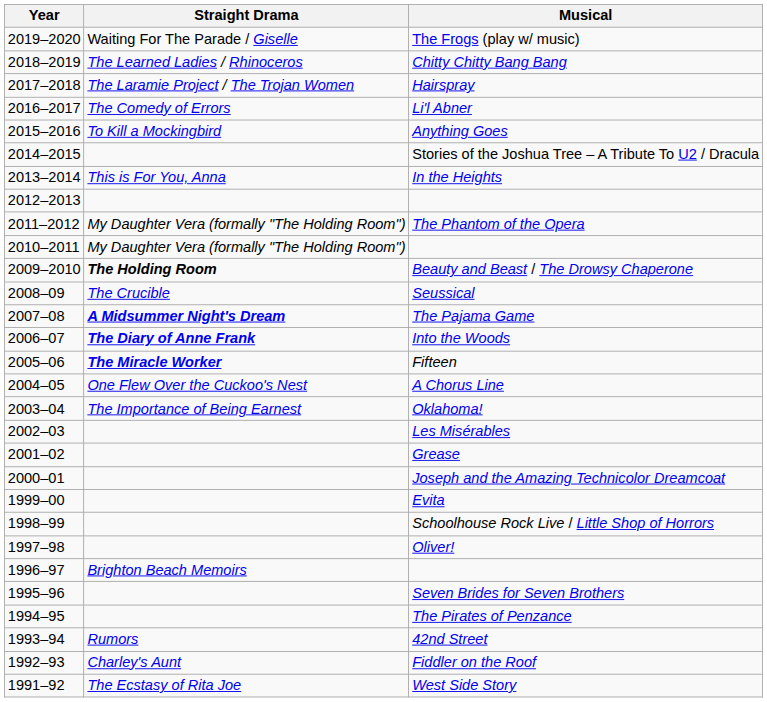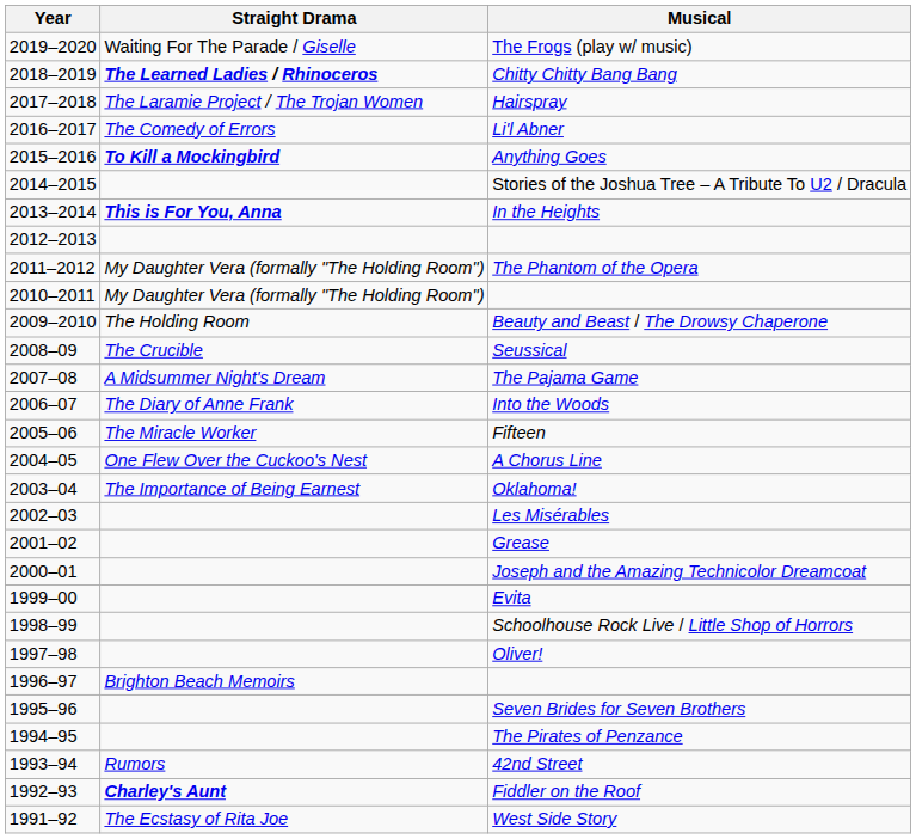Chitty Chitty Bang Bang | Straight Drama: normal -> bold
Anything Goes | Straight Drama: normal -> bold
In the Heights | Straight Drama: normal -> bold
Beauty and Beast / The Drowsy Chaperone | Straight Drama: bold -> normal
The Pajama Game | Straight Drama: bold -> normal
Into the Woods | Straight Drama: bold -> normal
Fifteen | Straight Drama: bold -> normal
Fiddler on the Roof | Straight Drama: normal -> bold
